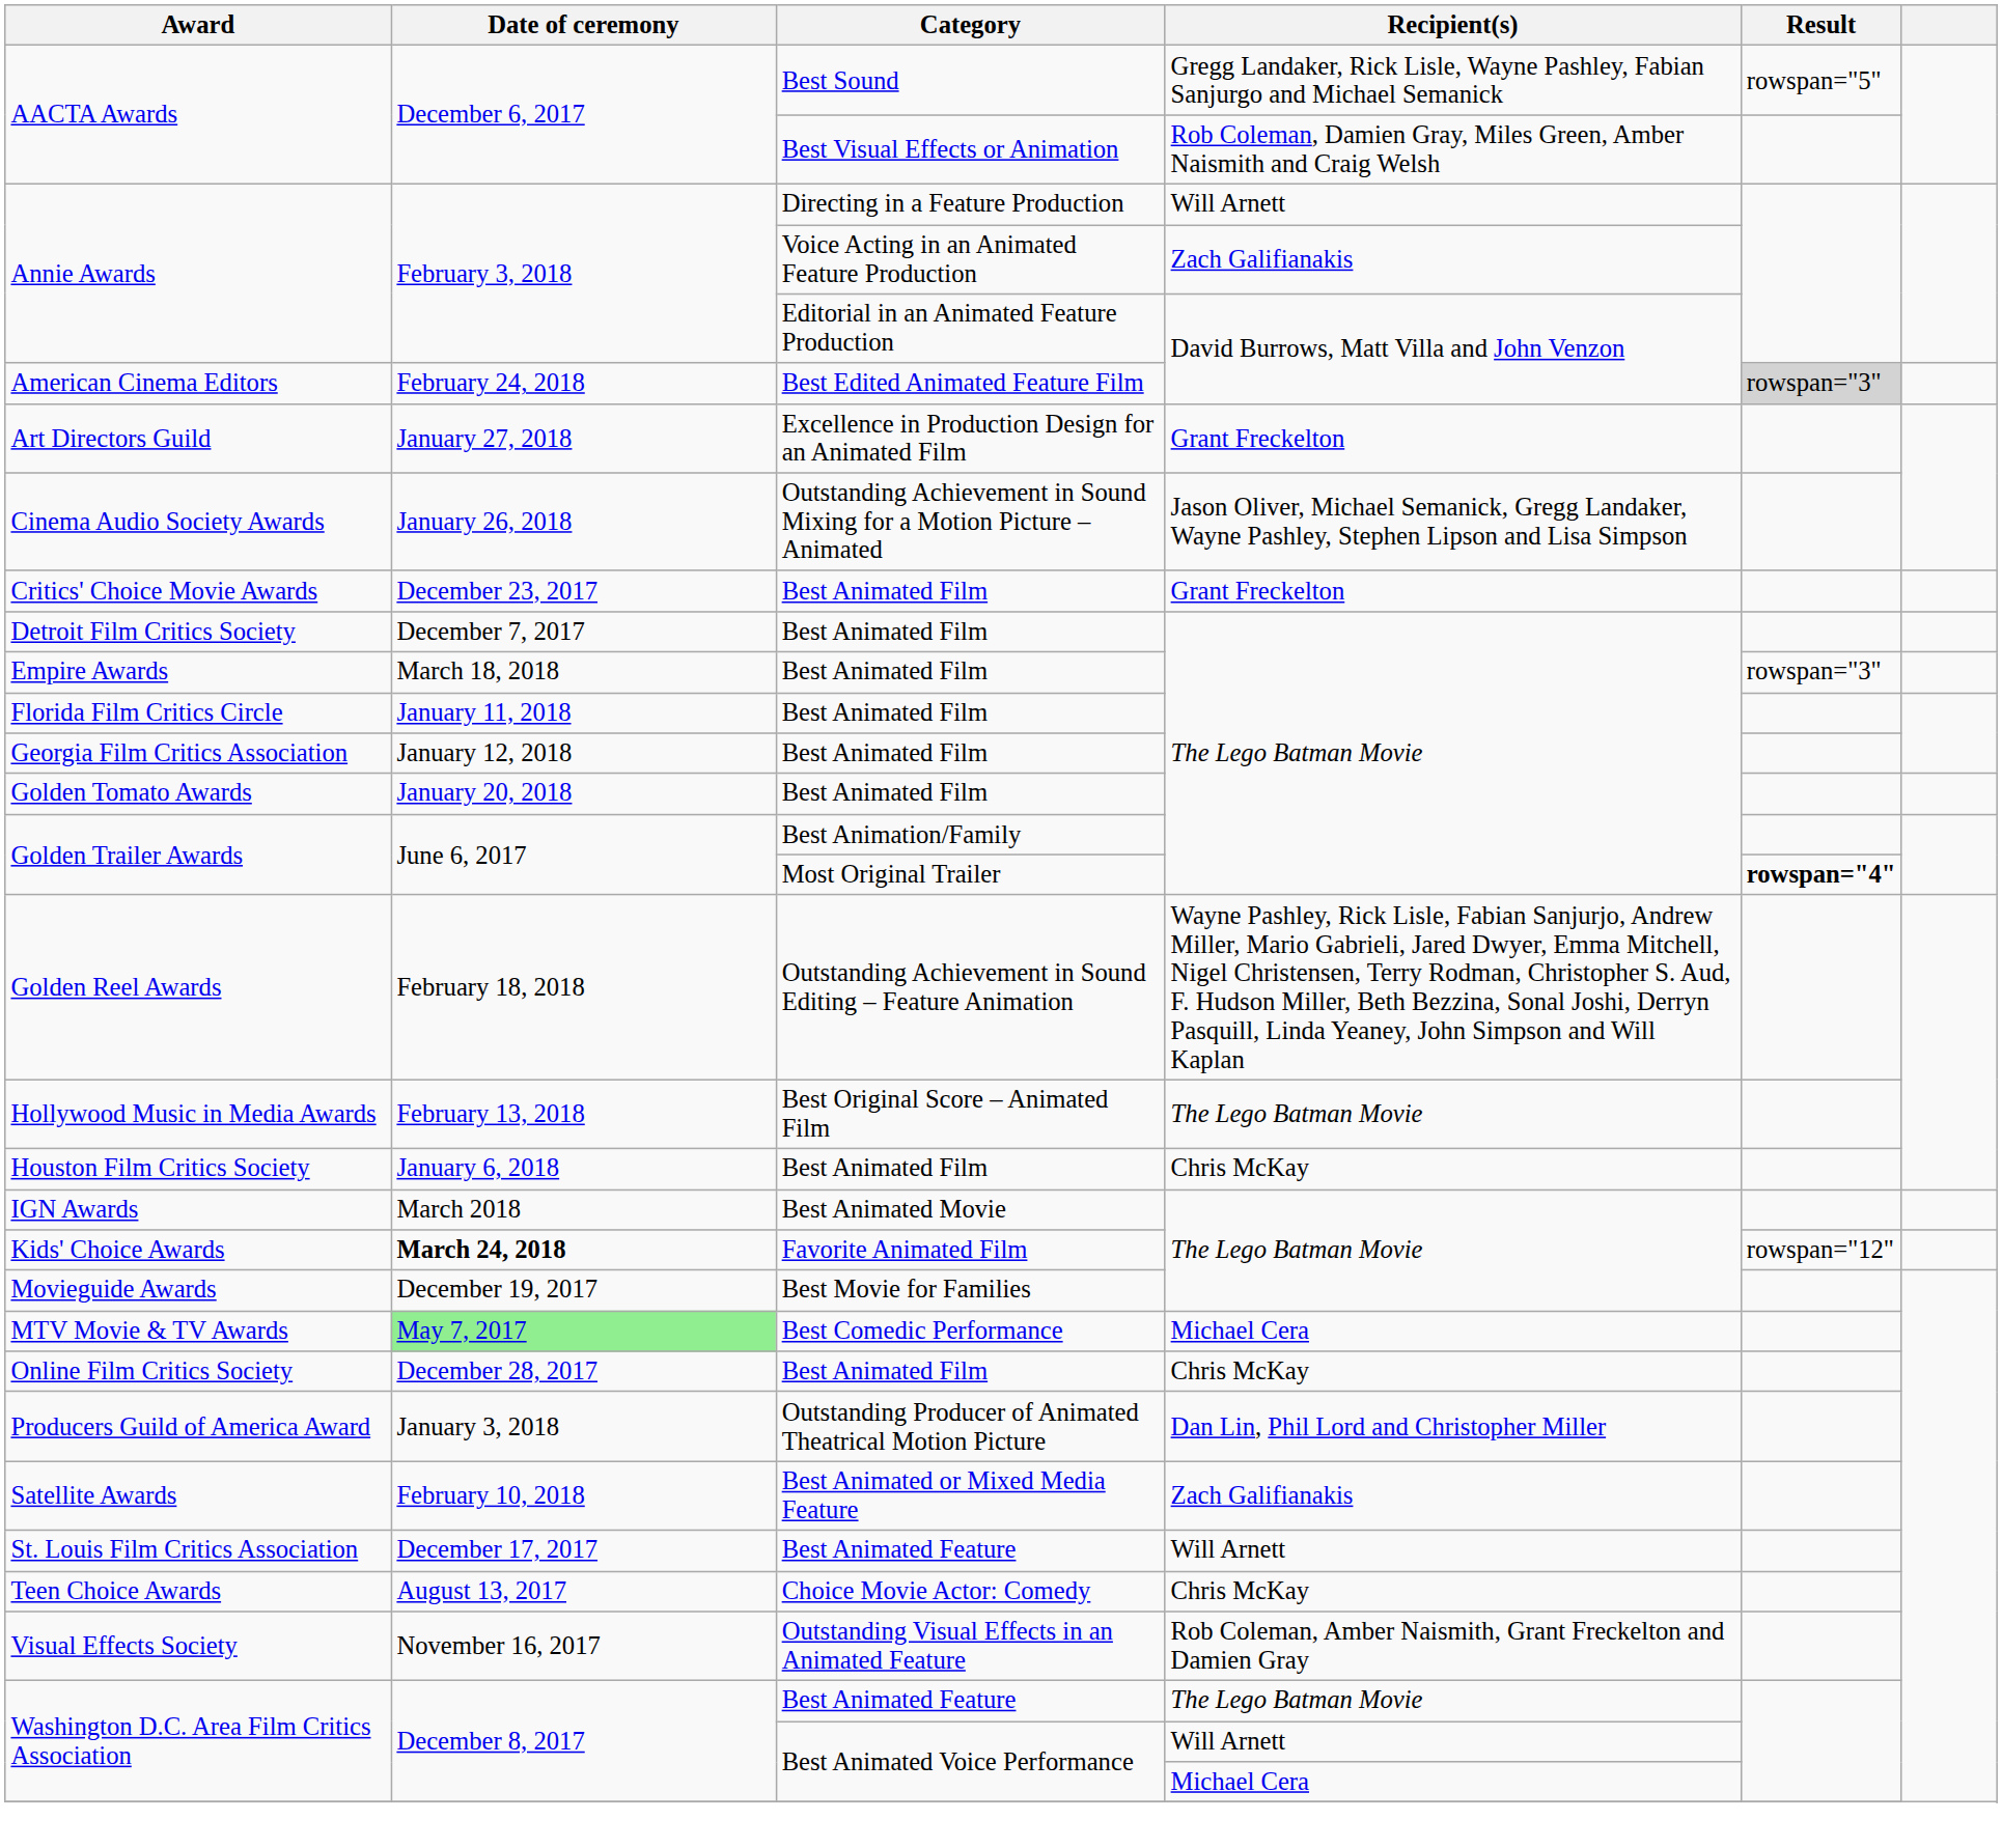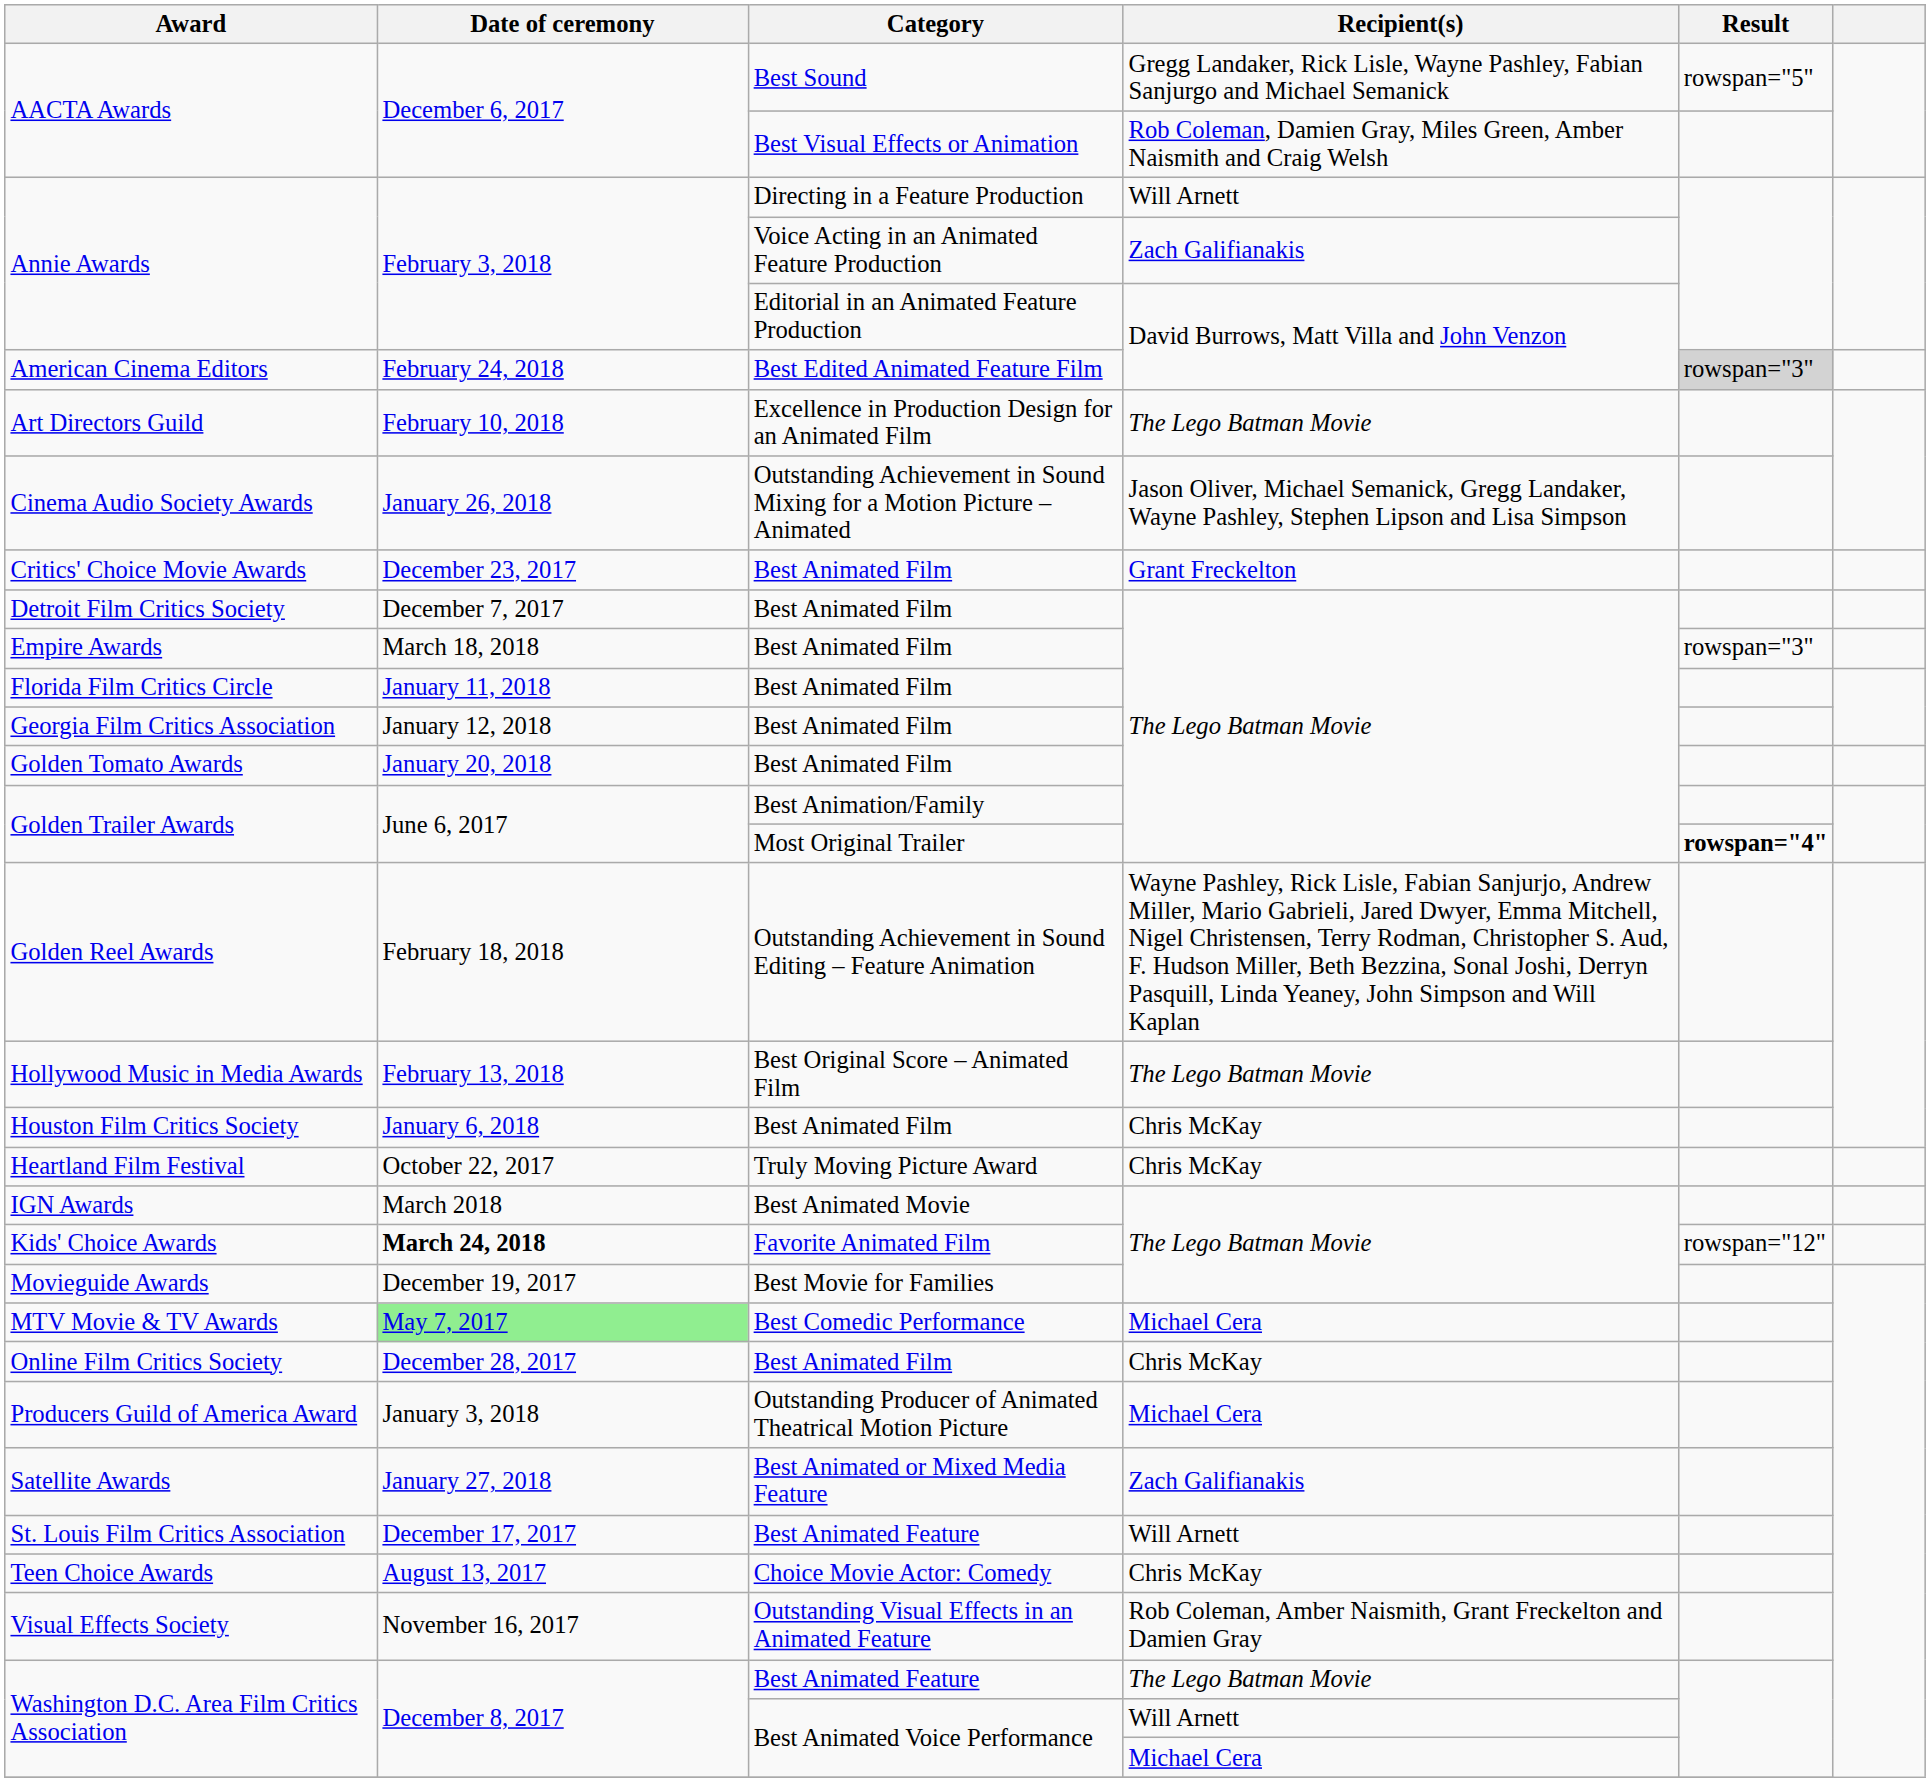Art Directors Guild | Date of ceremony: January 27, 2018 -> February 10, 2018
Art Directors Guild | Recipient(s): Grant Freckelton -> The Lego Batman Movie
+ row: Heartland Film Festival | October 22, 2017 | Truly Moving Picture Award | Chris McKay
Producers Guild of America Award | Recipient(s): Dan Lin, Phil Lord and Christopher Miller -> Michael Cera
Satellite Awards | Date of ceremony: February 10, 2018 -> January 27, 2018
